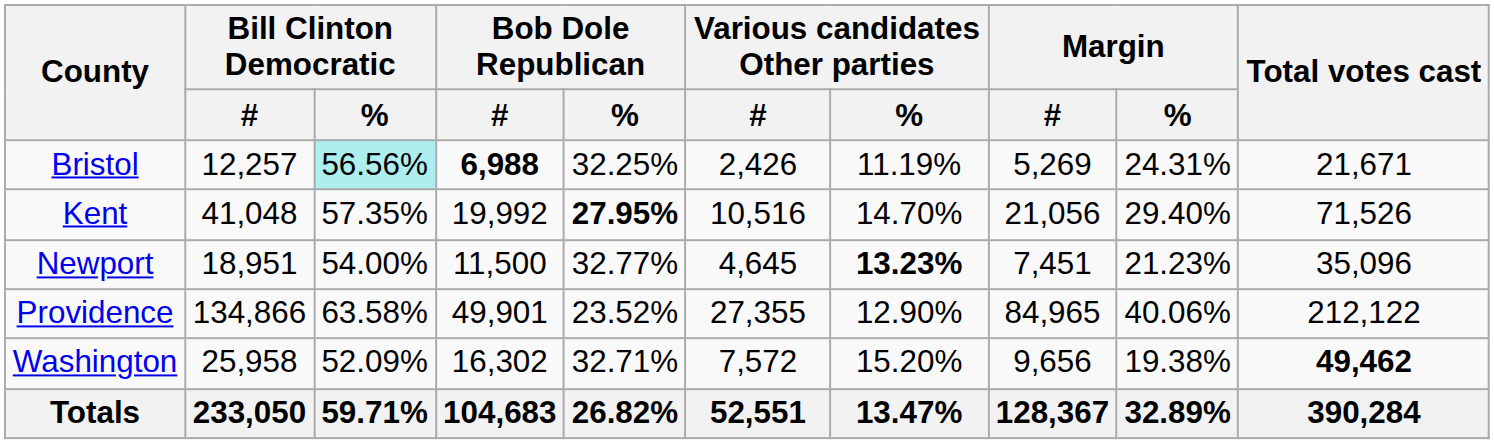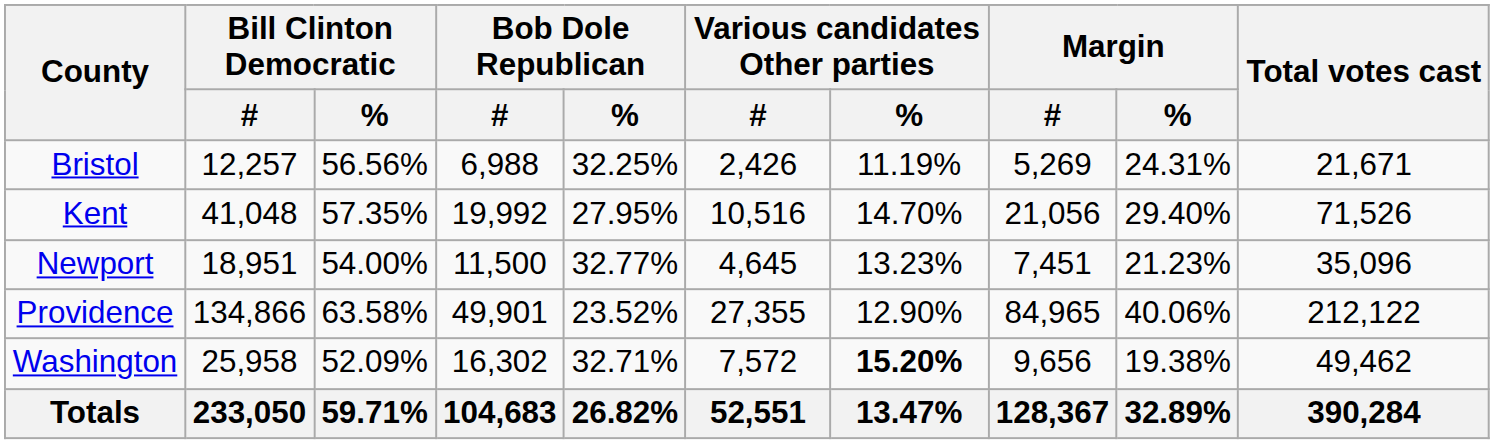Bristol | Bill Clinton Democratic / %: paleturquoise background -> no background
Bristol | Bob Dole Republican / #: bold -> normal
Kent | Bob Dole Republican / %: bold -> normal
Newport | Various candidates Other parties / %: bold -> normal
Washington | Various candidates Other parties / %: normal -> bold
Washington | Total votes cast: bold -> normal
